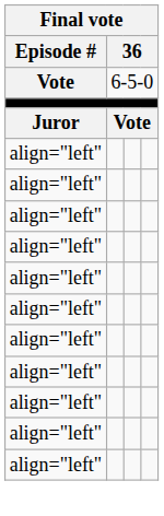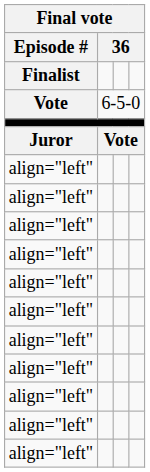+ row: Finalist
